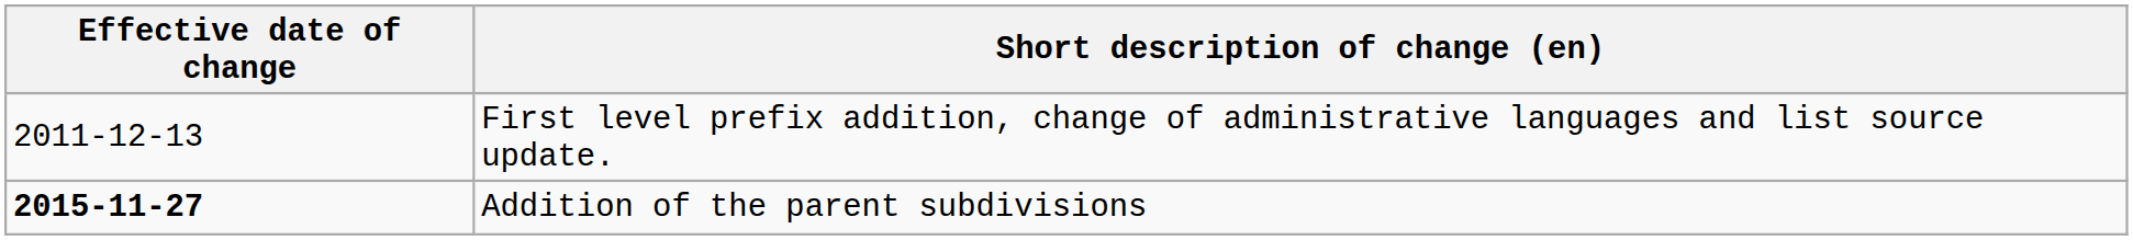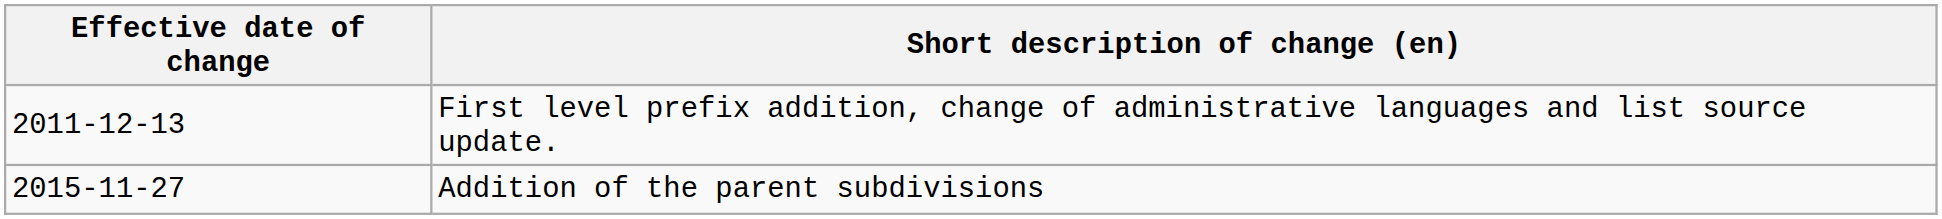Addition of the parent subdivisions | Effective date of change: bold -> normal
